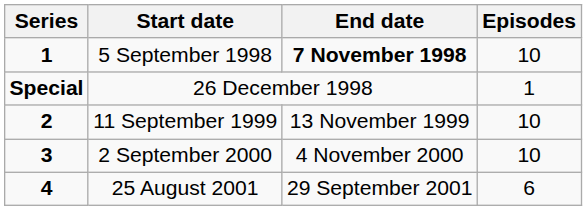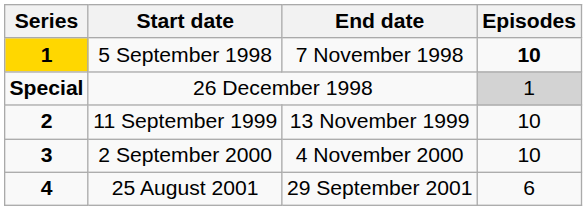5 September 1998 | Series: no background -> gold background
5 September 1998 | End date: bold -> normal
5 September 1998 | Episodes: normal -> bold
26 December 1998 | Episodes: no background -> lightgrey background
